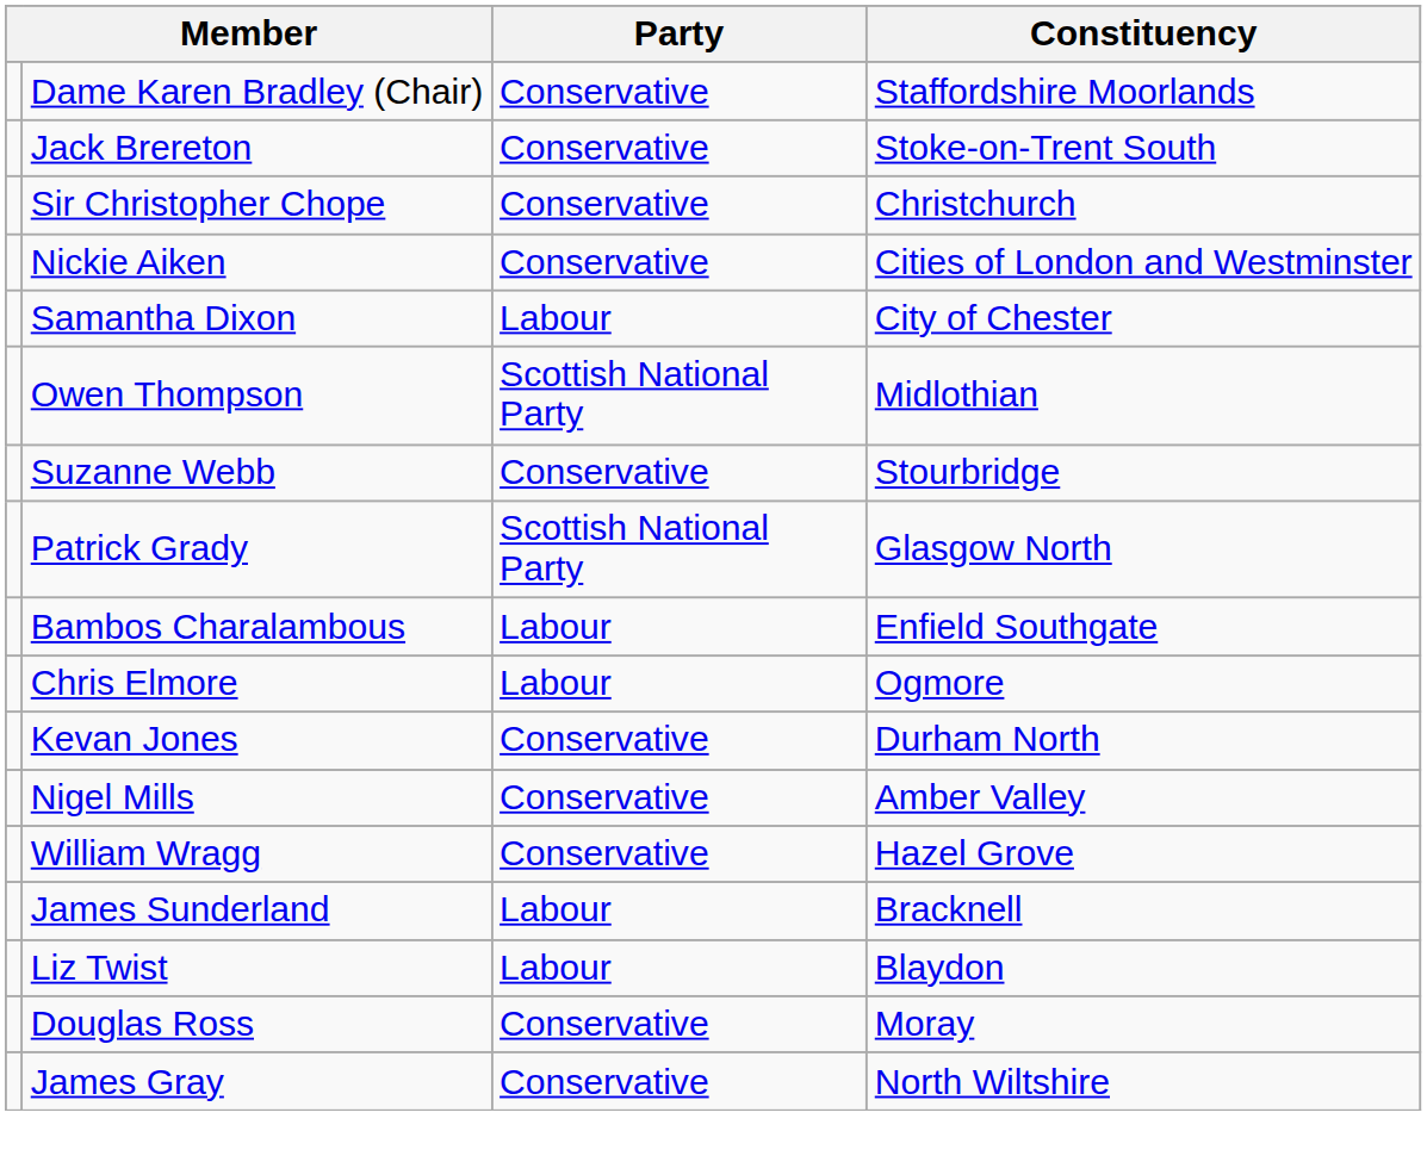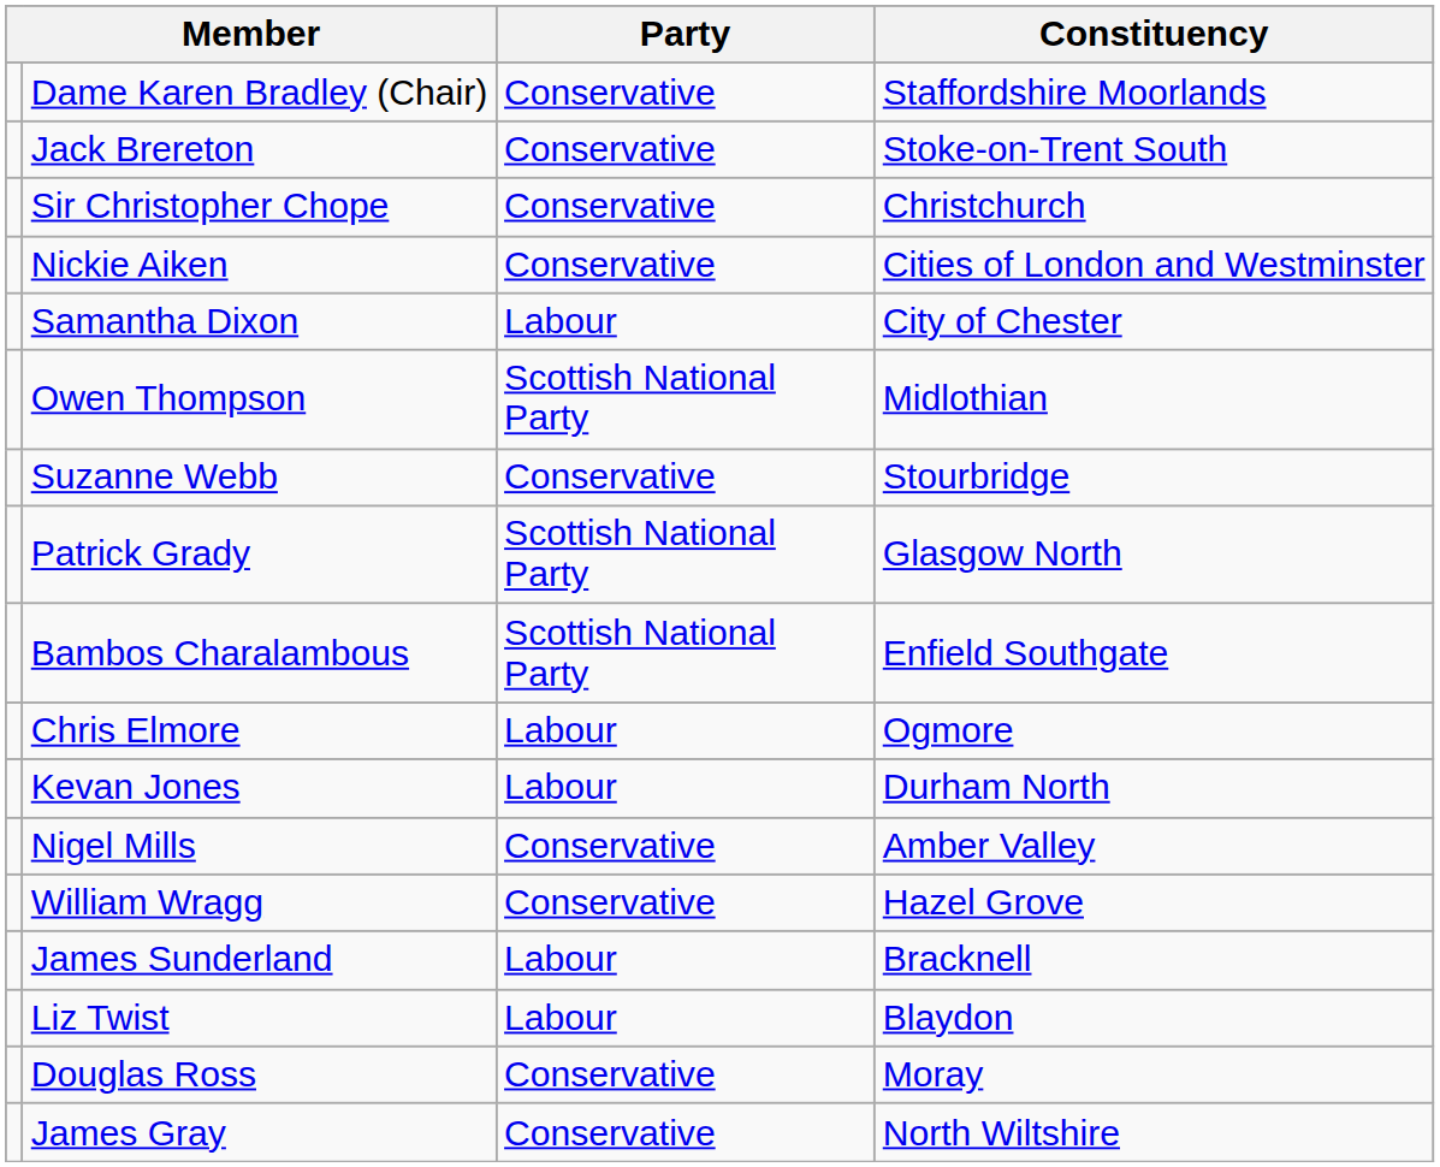Bambos Charalambous | Party: Labour -> Scottish National Party
Kevan Jones | Party: Conservative -> Labour
